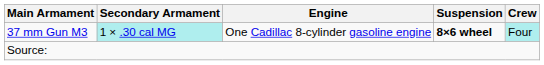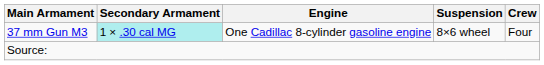37 mm Gun M3 | Suspension: bold -> normal
37 mm Gun M3 | Crew: paleturquoise background -> no background
